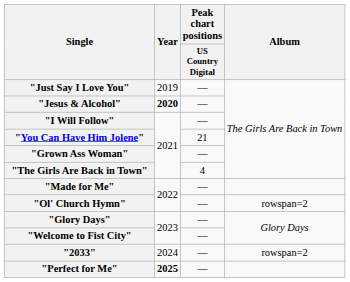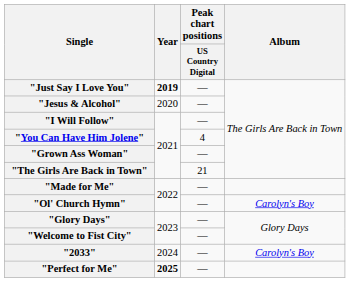"Just Say I Love You" | Year: normal -> bold
"Jesus & Alcohol" | Year: bold -> normal
"You Can Have Him Jolene" | Peak chart positions / US Country Digital: 21 -> 4
"The Girls Are Back in Town" | Peak chart positions / US Country Digital: 4 -> 21
"Ol' Church Hymn" | Album: rowspan=2 -> Carolyn's Boy
"2033" | Album: rowspan=2 -> Carolyn's Boy
